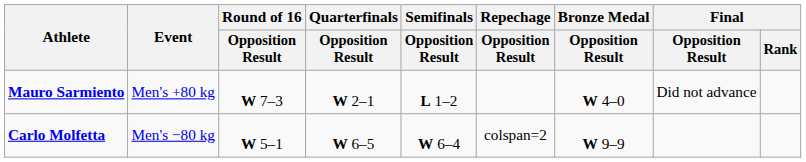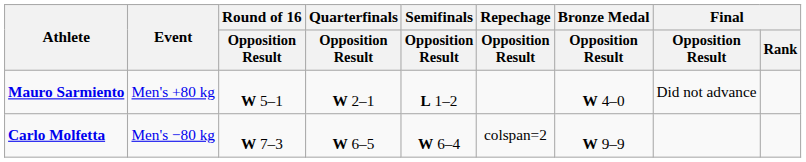Mauro Sarmiento | Round of 16 / Opposition Result: W 7–3 -> W 5–1
Carlo Molfetta | Round of 16 / Opposition Result: W 5–1 -> W 7–3
